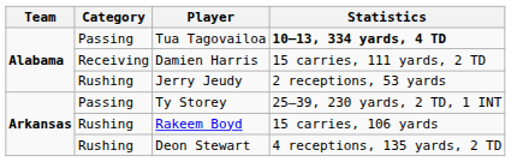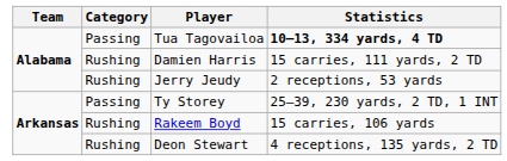Damien Harris | Category: Receiving -> Rushing
